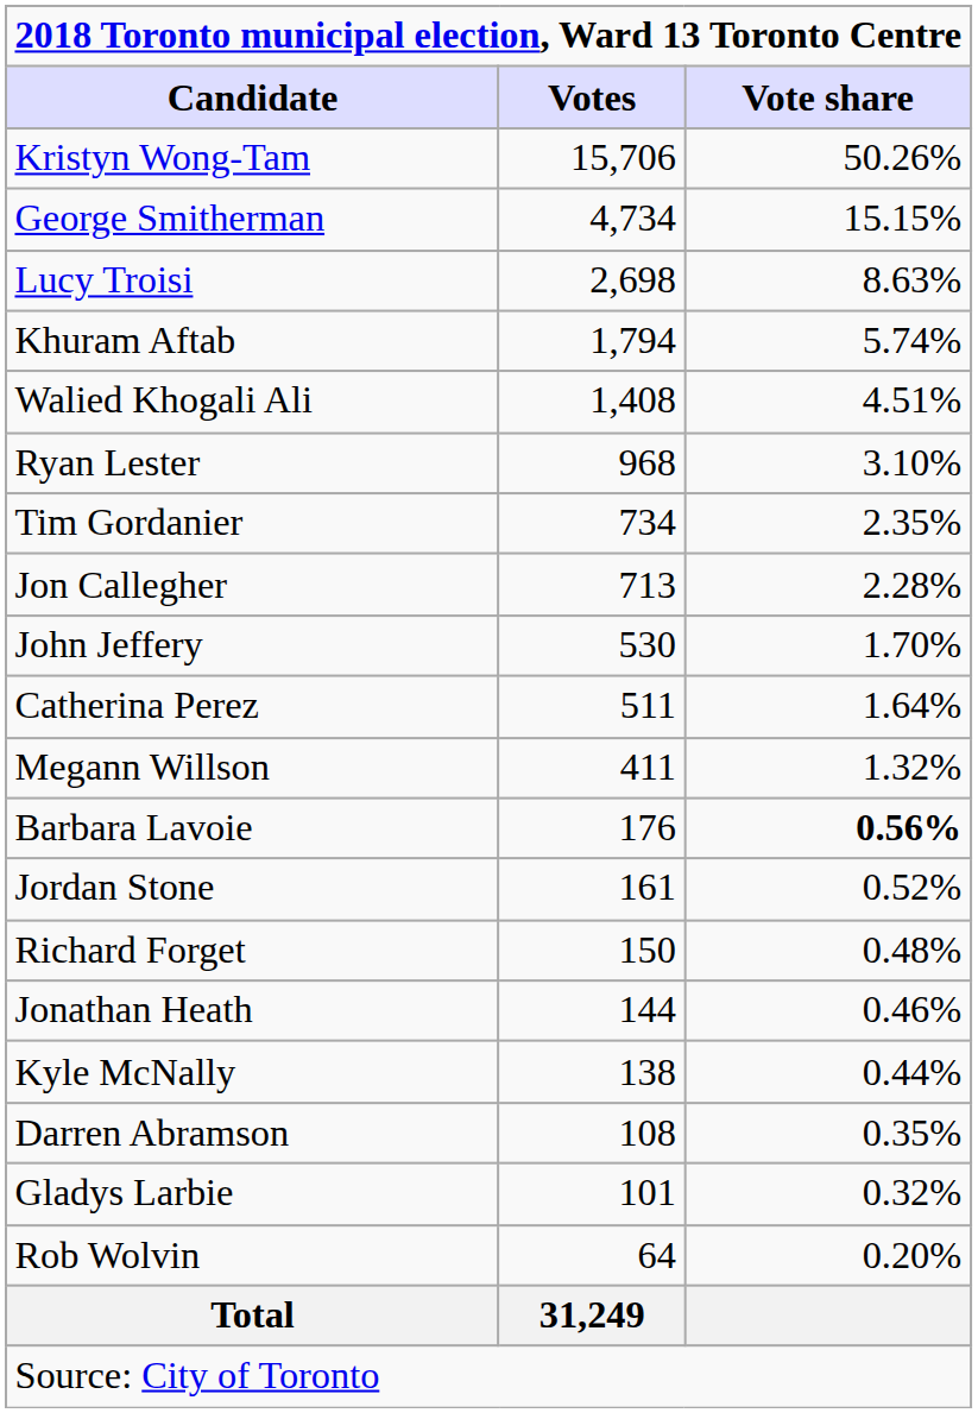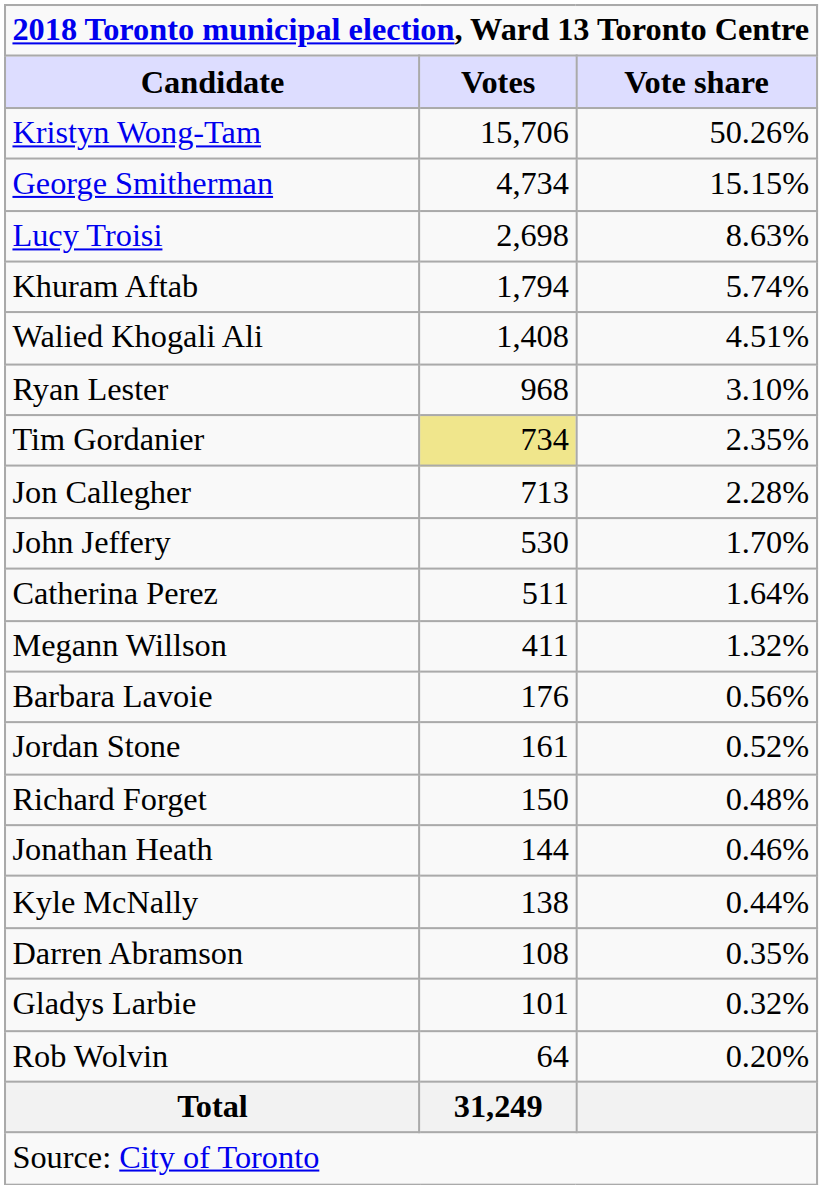Tim Gordanier | Votes: no background -> khaki background
Barbara Lavoie | Vote share: bold -> normal
